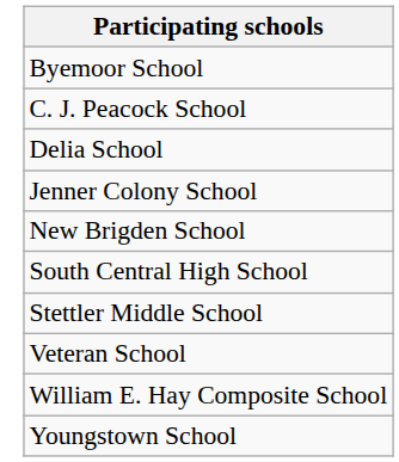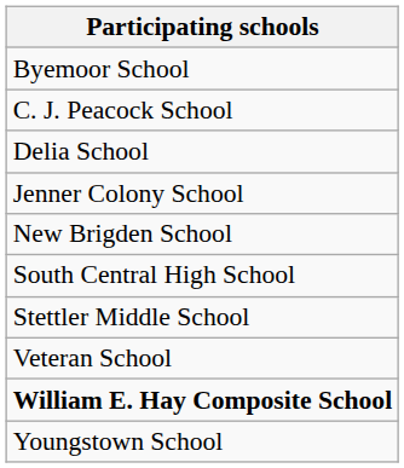row 10 | column 1: normal -> bold
